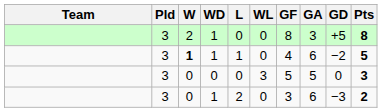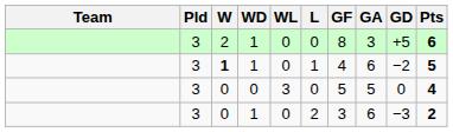columns swapped: WL <-> L
row 2 | Pts: 8 -> 6
row 4 | Pts: 3 -> 4
